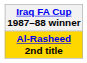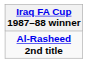row 2 | column 1: gold background -> no background
